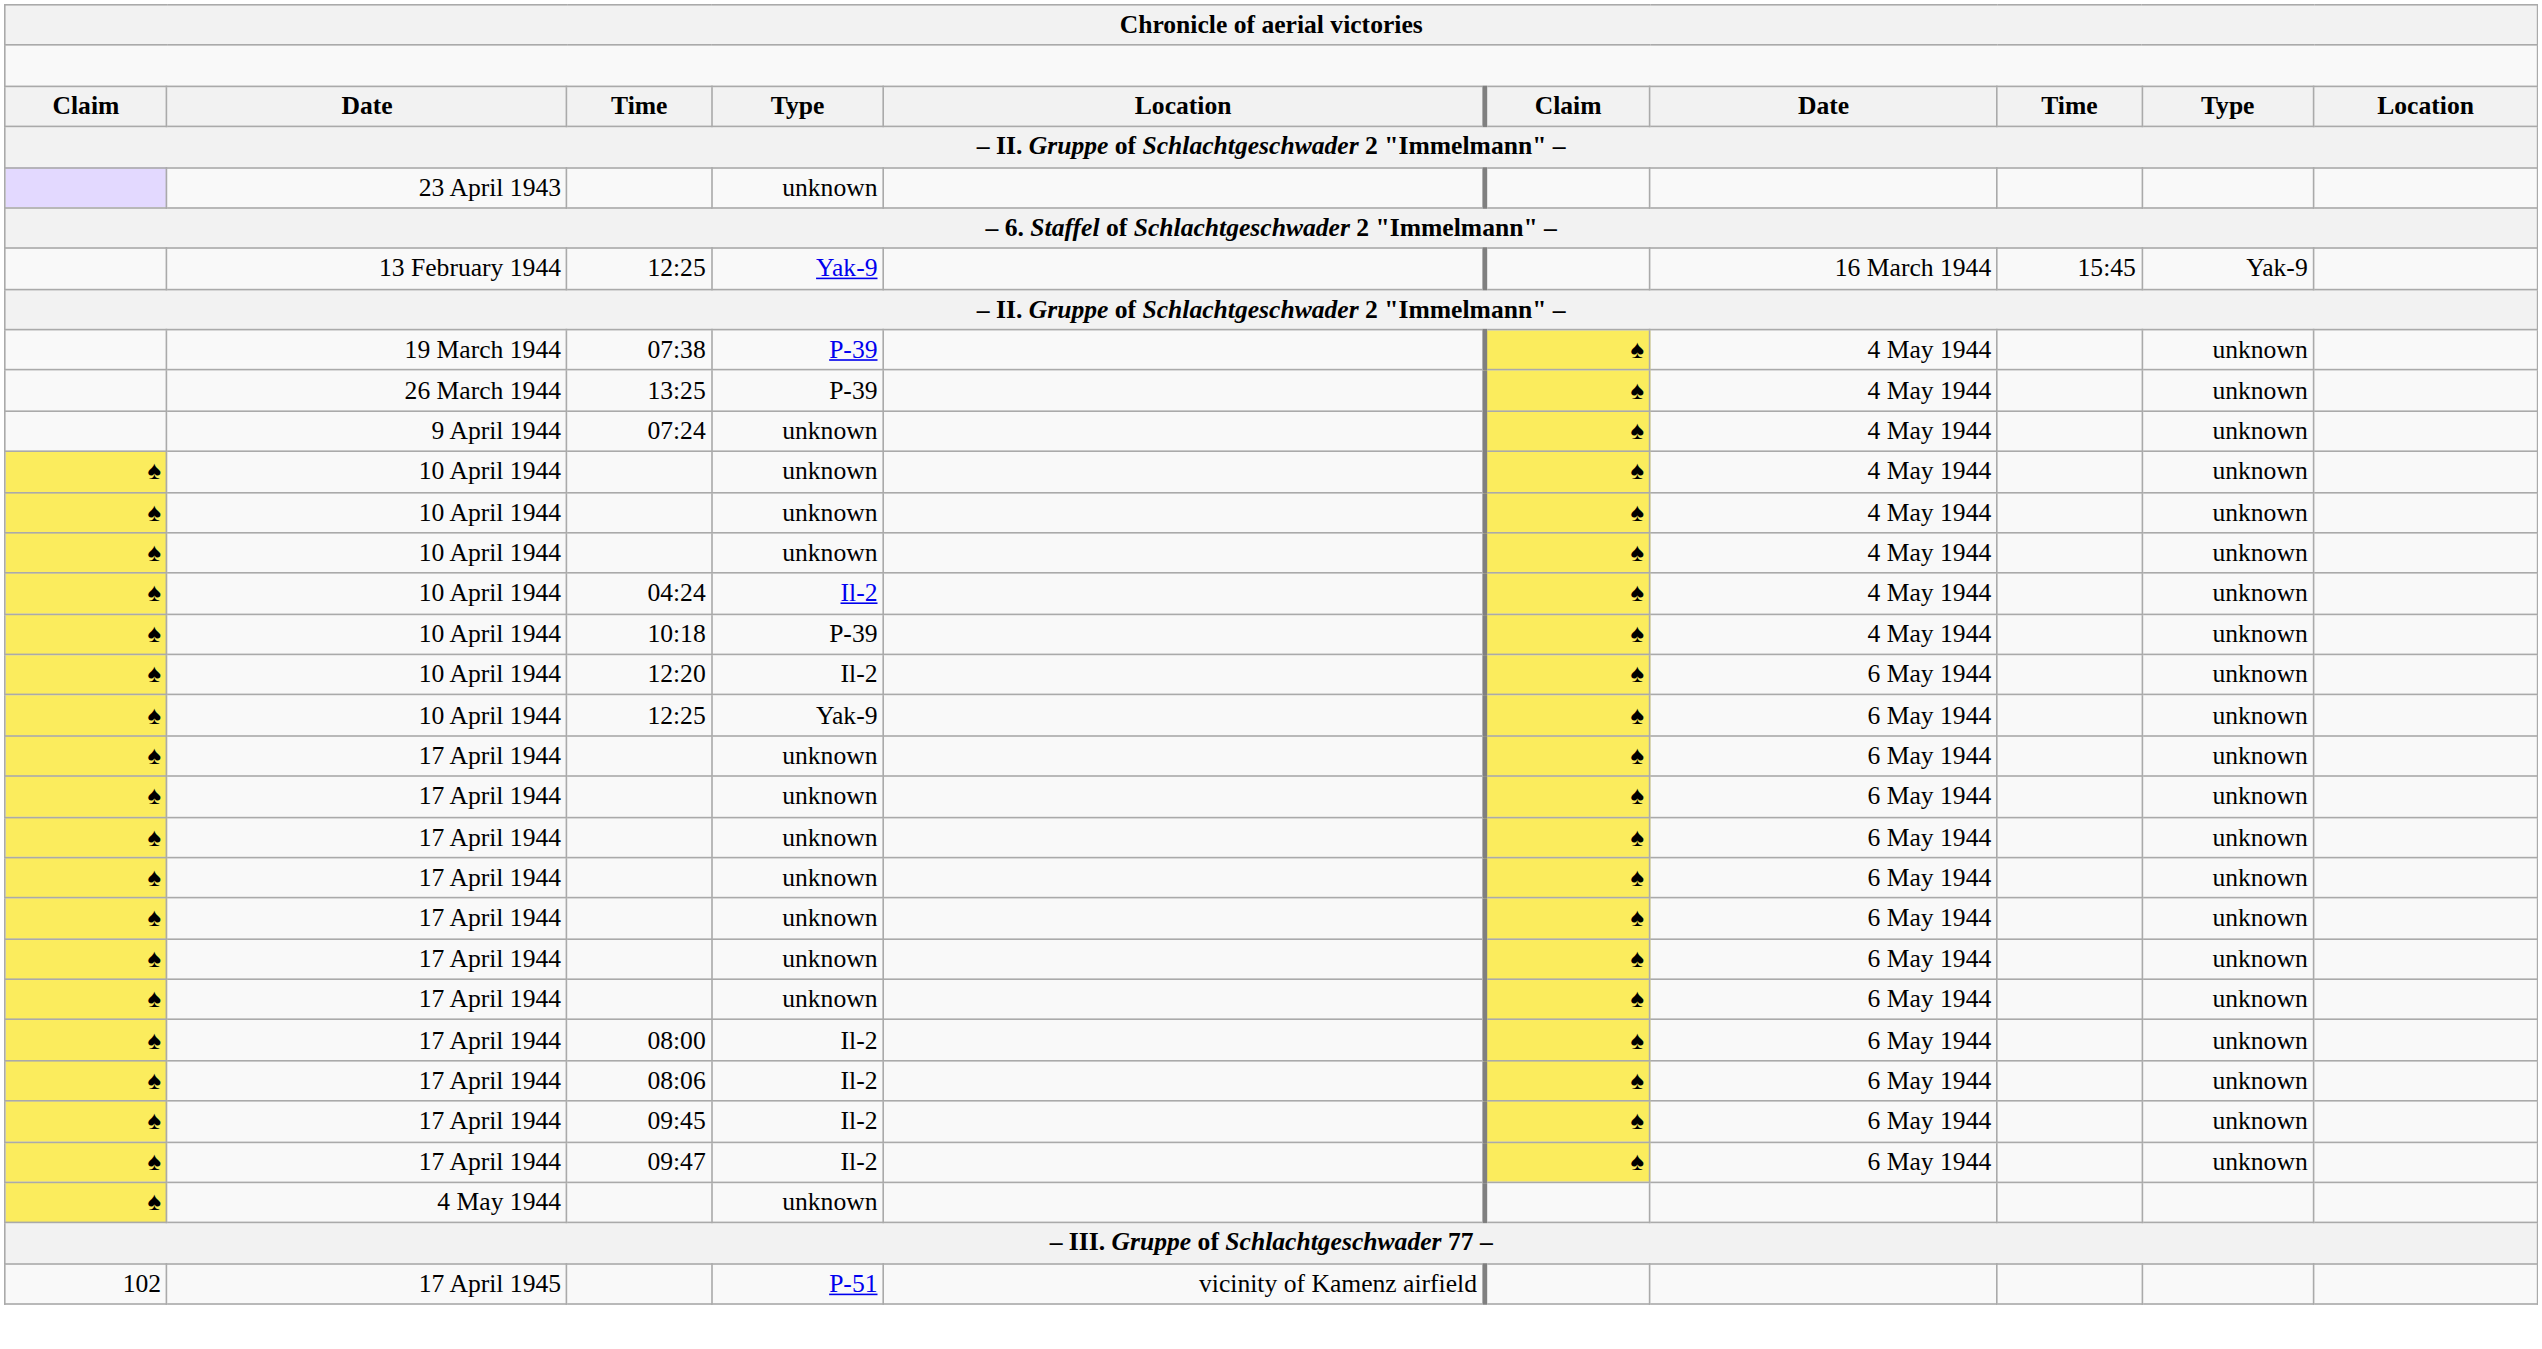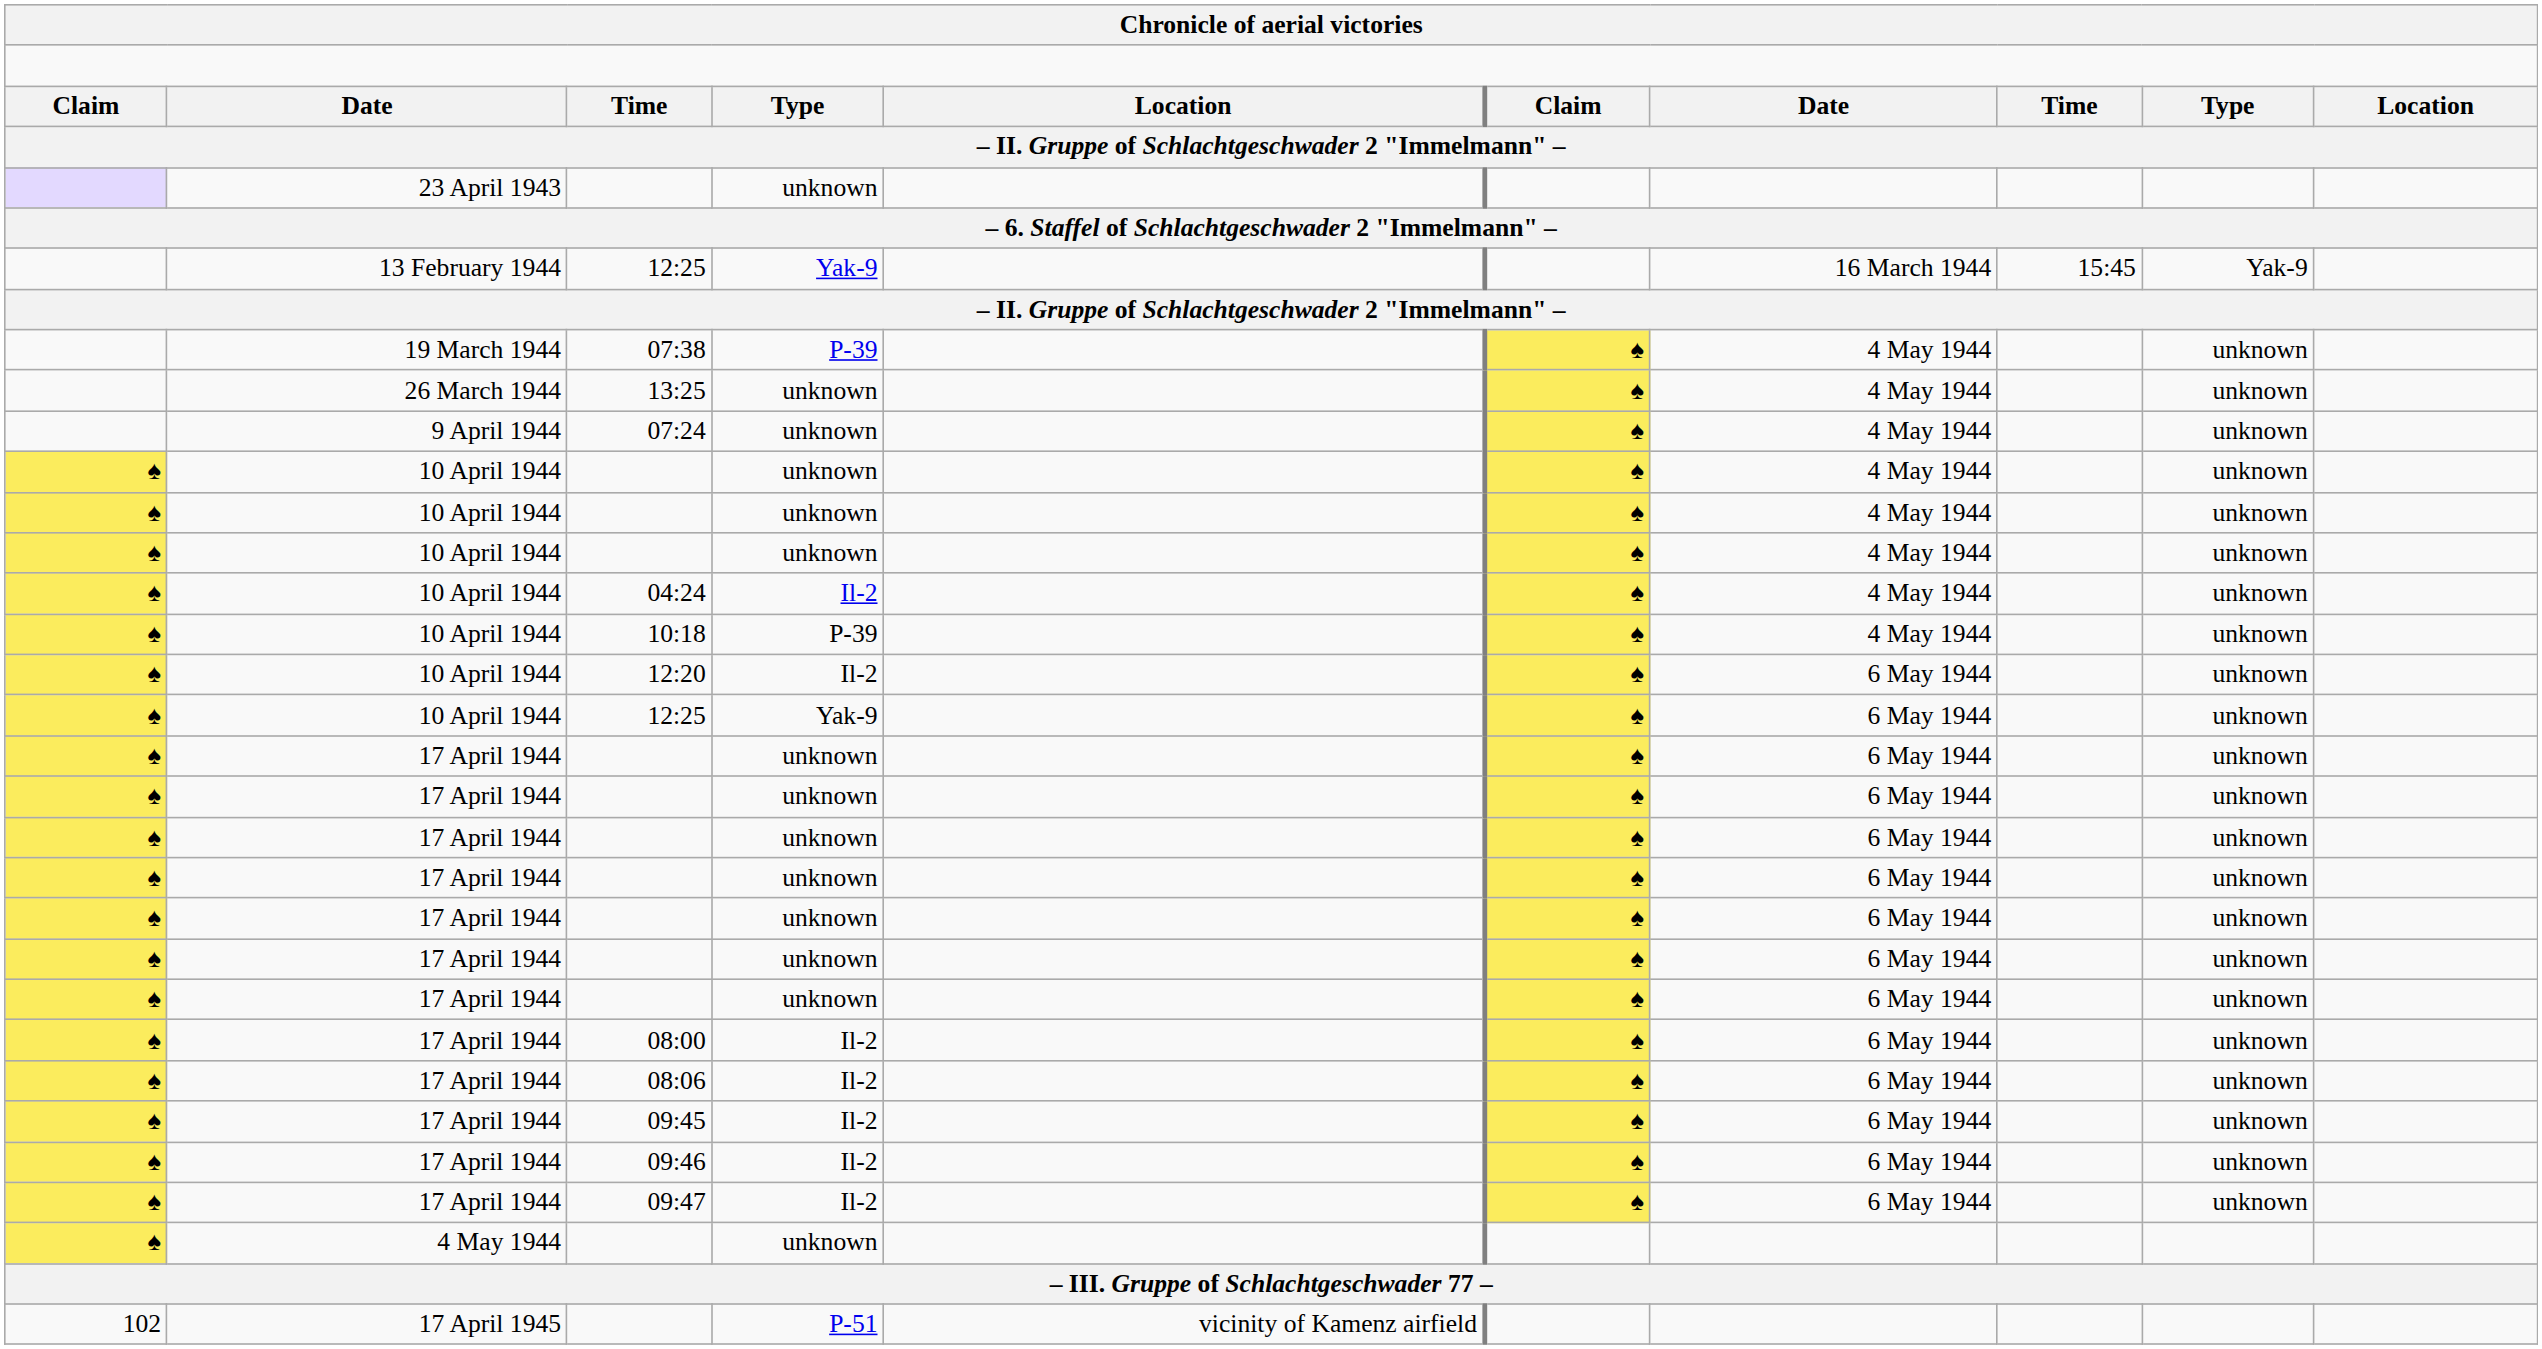13:25 | column 4: P-39 -> unknown
+ row: ♠ | 17 April 1944 | 09:46 | Il-2 | ♠ | 6 May 1944 | unknown
